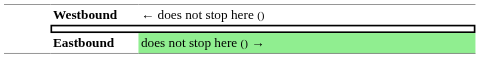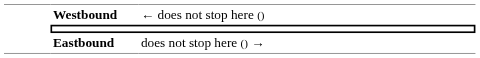Eastbound | column 2: lightgreen background -> no background
